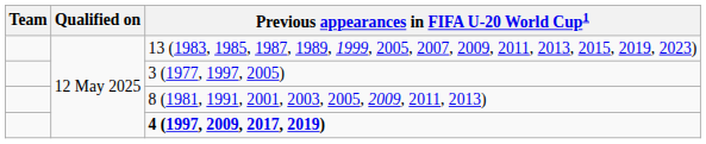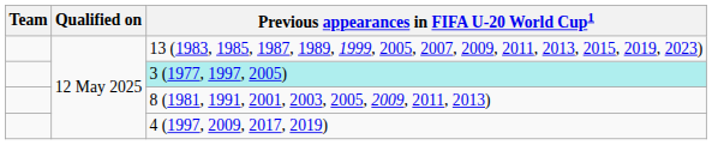3 (1977, 1997, 2005) | Previous appearances in FIFA U-20 World Cup1: no background -> paleturquoise background
4 (1997, 2009, 2017, 2019) | Previous appearances in FIFA U-20 World Cup1: bold -> normal
